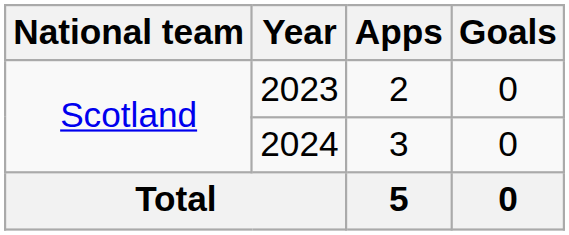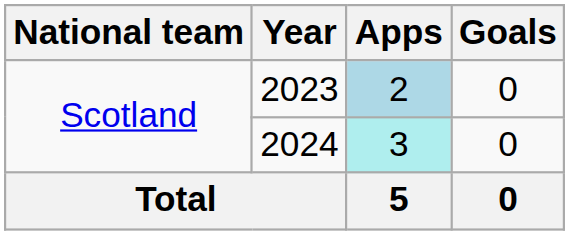2023 | Apps: no background -> lightblue background
2024 | Apps: no background -> paleturquoise background
